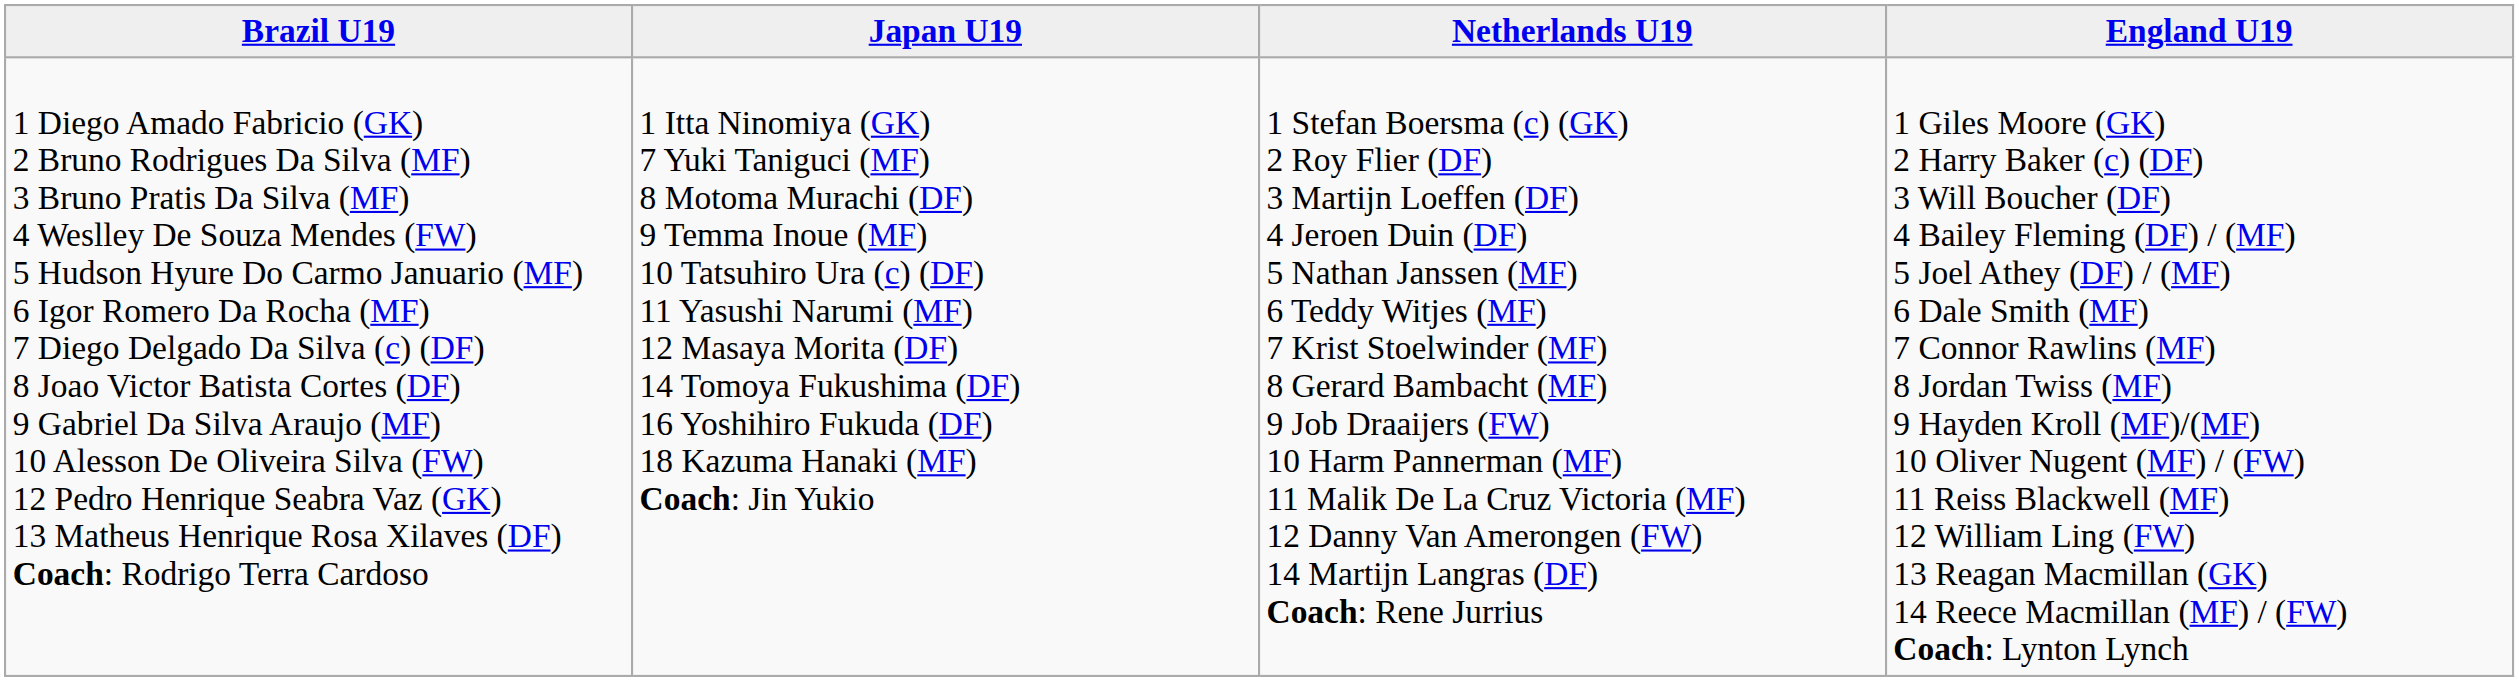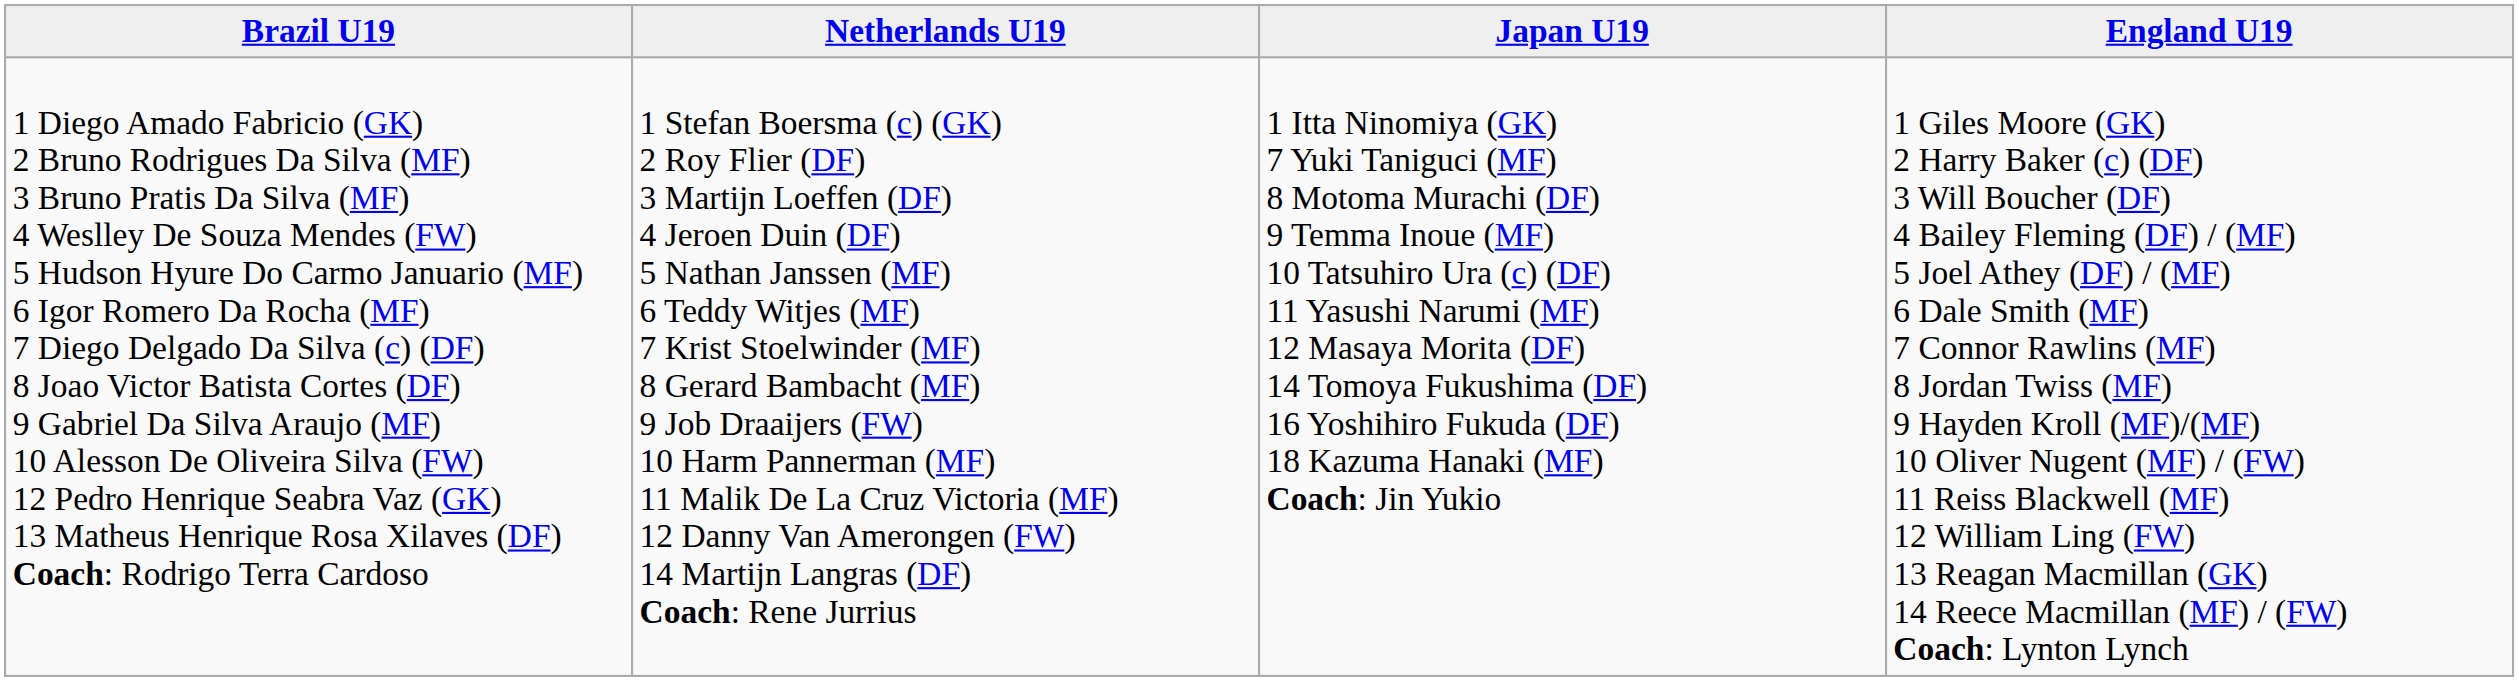columns swapped: Netherlands U19 <-> Japan U19
